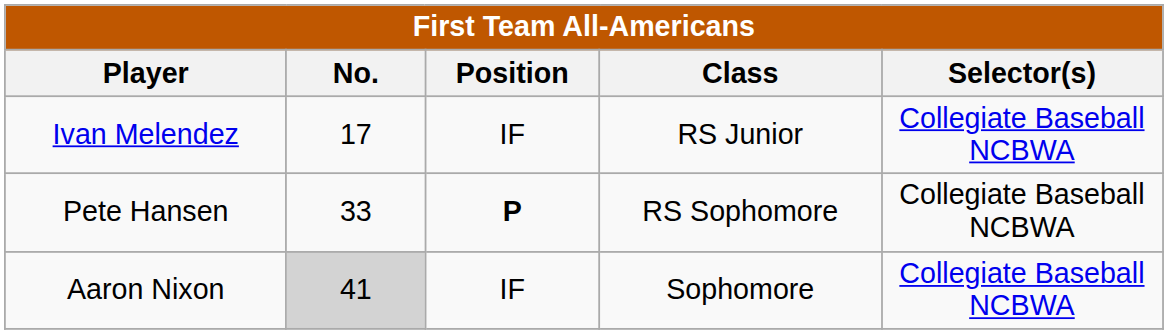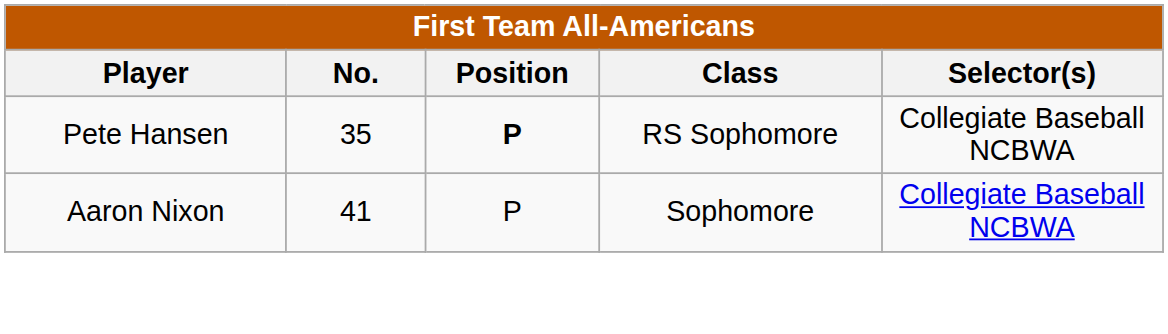- row: Ivan Melendez | 17 | IF | RS Junior | Collegiate Baseball NCBWA
Pete Hansen | No.: 33 -> 35
Aaron Nixon | No.: lightgrey background -> no background
Aaron Nixon | Position: IF -> P
